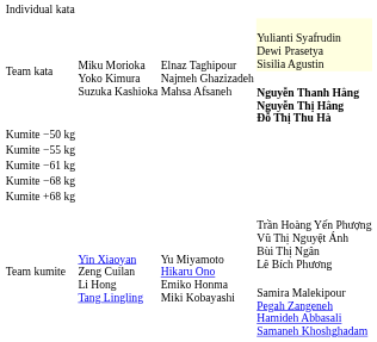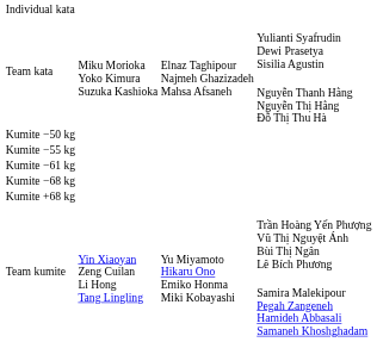Team kata / Yulianti Syafrudin Dewi Prasetya Sisilia Agustin | column 4: lightyellow background -> no background
Team kata / Nguyễn Thanh Hằng Nguyễn Thị Hằng Đỗ Thị Thu Hà | column 4: bold -> normal
